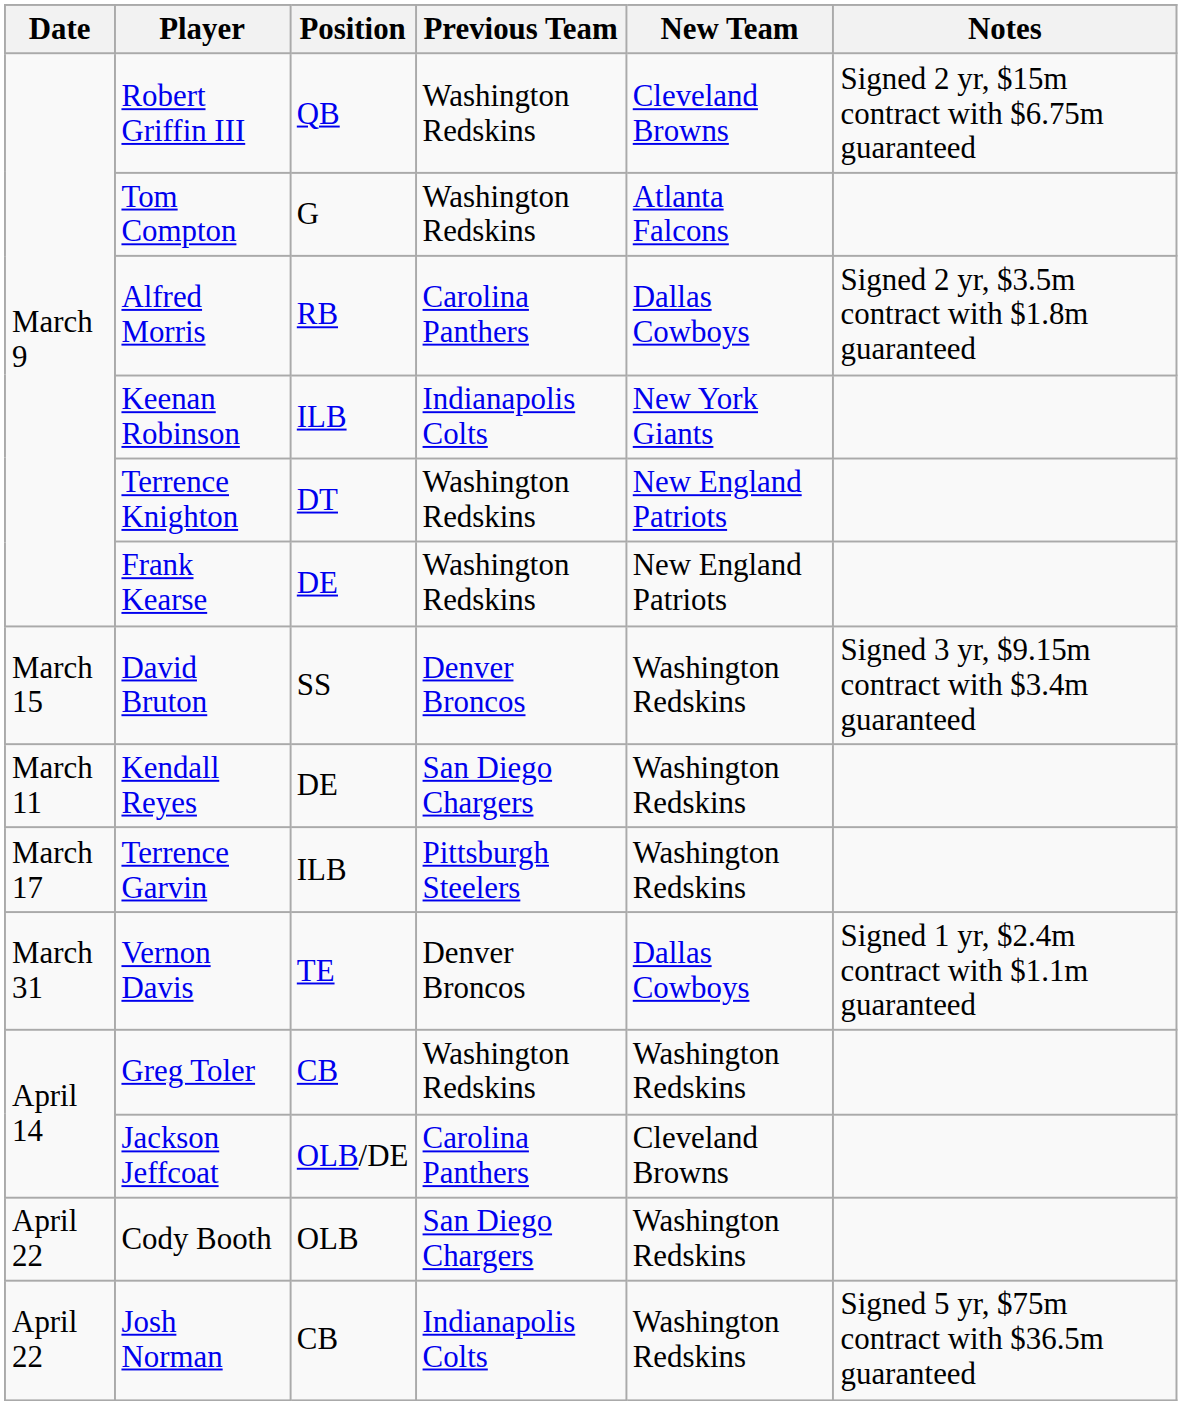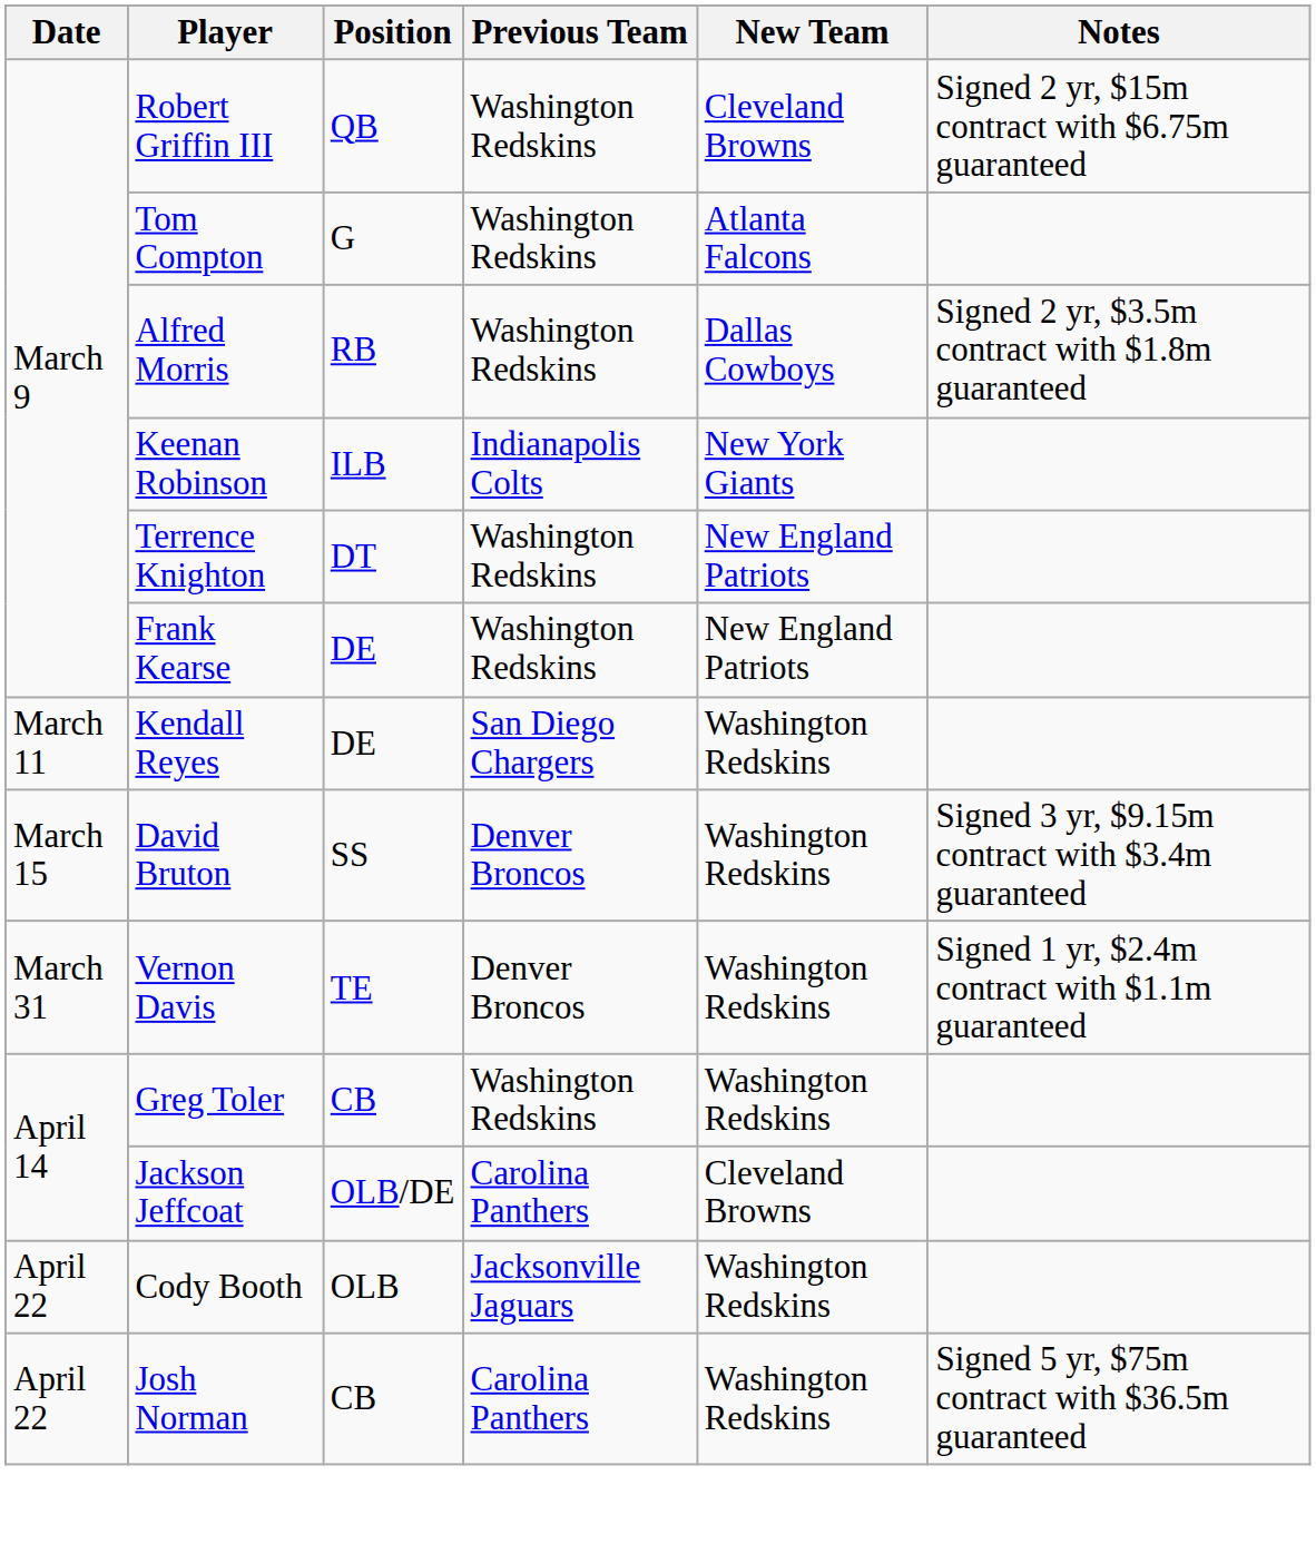Alfred Morris | Previous Team: Carolina Panthers -> Washington Redskins
rows swapped: Kendall Reyes <-> David Bruton
- row: March 17 | Terrence Garvin | ILB | Pittsburgh Steelers | Washington Redskins
Vernon Davis | New Team: Dallas Cowboys -> Washington Redskins
Cody Booth | Previous Team: San Diego Chargers -> Jacksonville Jaguars
Josh Norman | Previous Team: Indianapolis Colts -> Carolina Panthers
